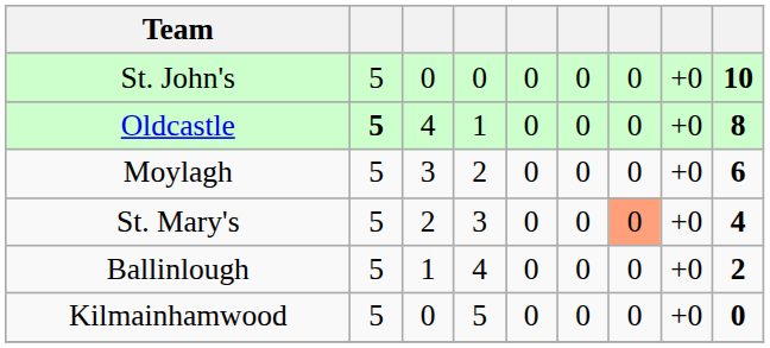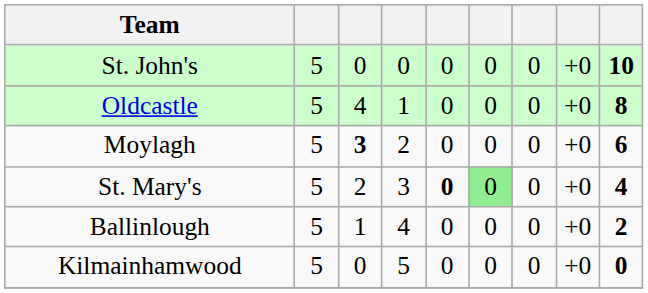Oldcastle | column 2: bold -> normal
Moylagh | column 3: normal -> bold
St. Mary's | column 5: normal -> bold
St. Mary's | column 6: no background -> lightgreen background
St. Mary's | column 7: lightsalmon background -> no background
